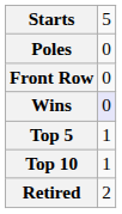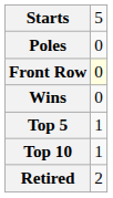Front Row | column 2: no background -> lightyellow background
Wins | column 2: lavender background -> no background
